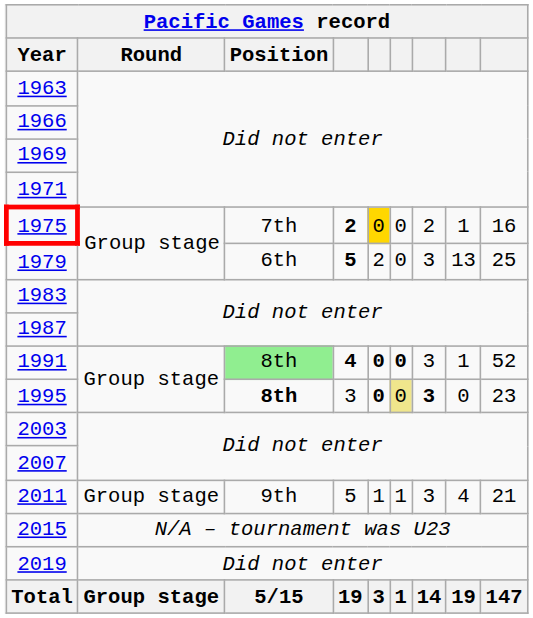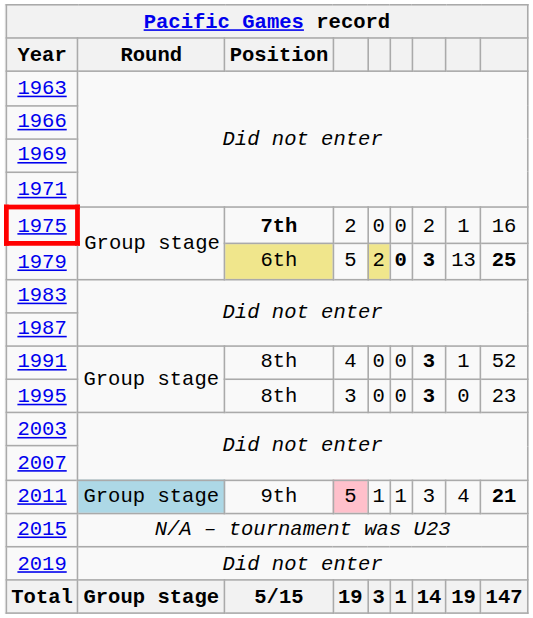1975 | Position: normal -> bold
1975 | column 4: bold -> normal
1975 | column 5: gold background -> no background
1979 | Position: no background -> khaki background
1979 | column 4: bold -> normal
1979 | column 5: no background -> khaki background
1979 | column 6: normal -> bold
1979 | column 7: normal -> bold
1979 | column 9: normal -> bold
1991 | Position: lightgreen background -> no background
1991 | column 4: bold -> normal
1991 | column 5: bold -> normal
1991 | column 6: bold -> normal
1991 | column 7: normal -> bold
1995 | Position: bold -> normal
1995 | column 5: bold -> normal
1995 | column 6: khaki background -> no background
2011 | Round: no background -> lightblue background
2011 | column 4: no background -> pink background
2011 | column 9: normal -> bold
